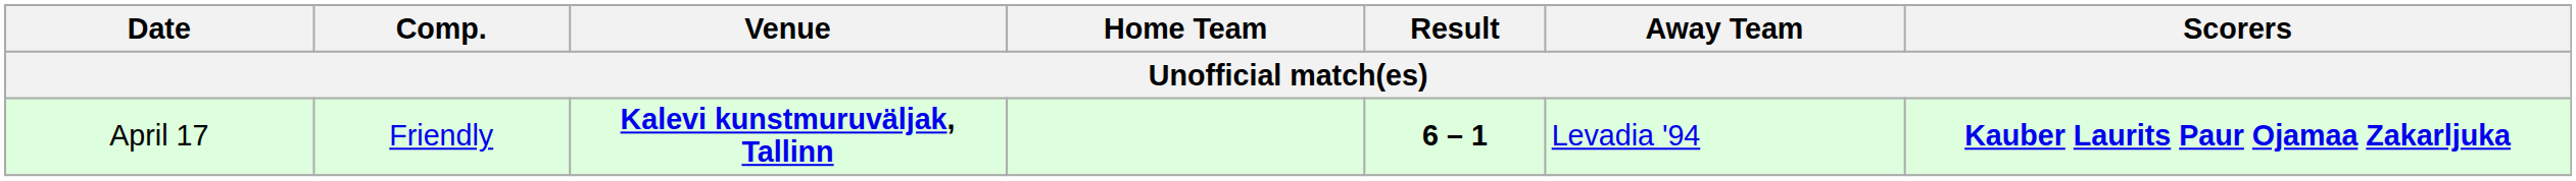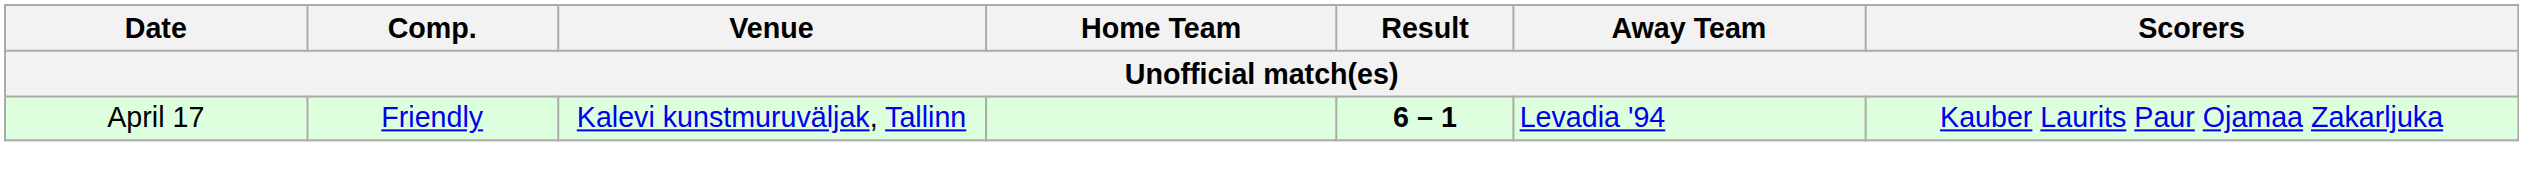April 17 | Venue: bold -> normal
April 17 | Scorers: bold -> normal
